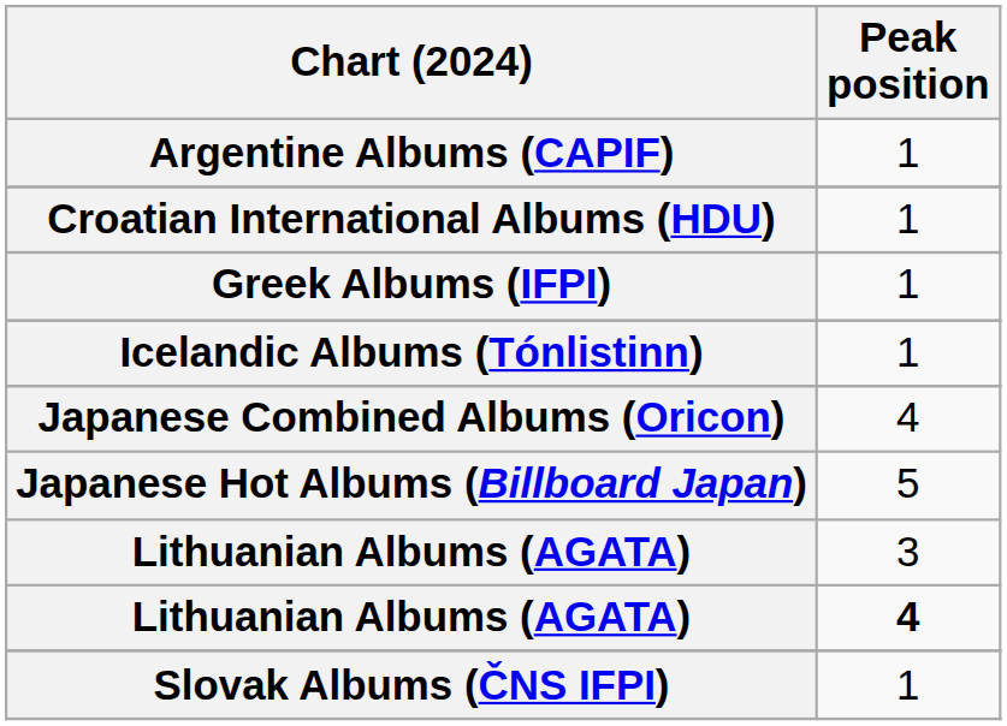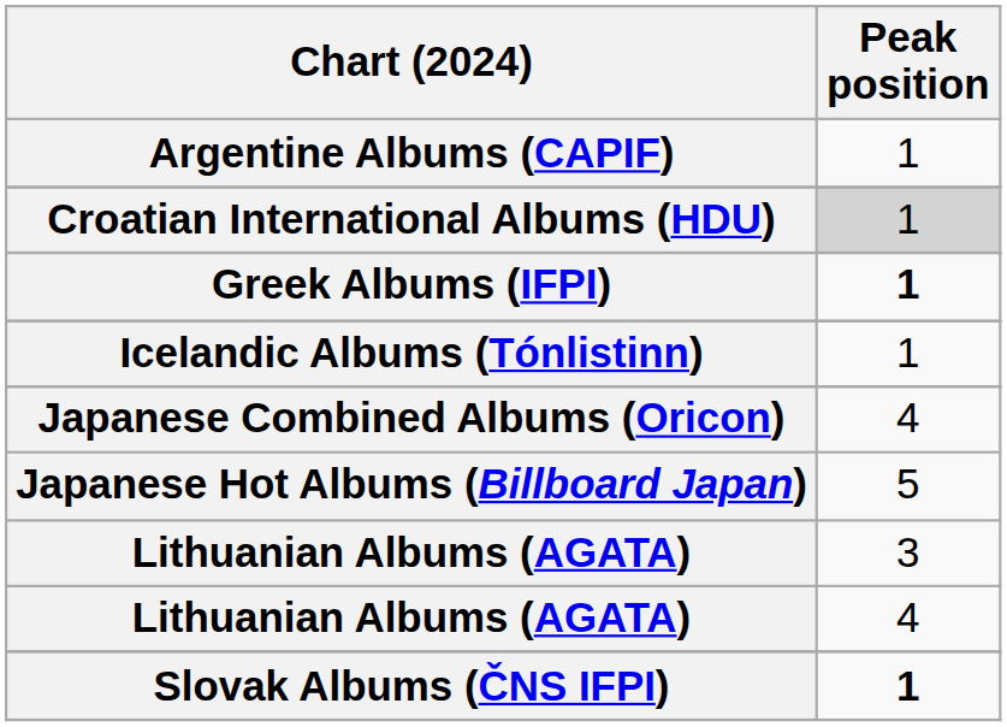row 3 | Peak position: no background -> lightgrey background
row 4 | Peak position: normal -> bold
row 9 | Peak position: bold -> normal
row 10 | Peak position: normal -> bold
